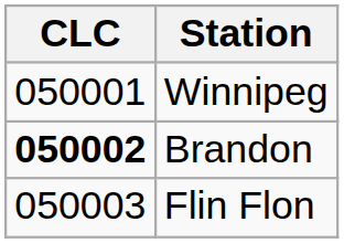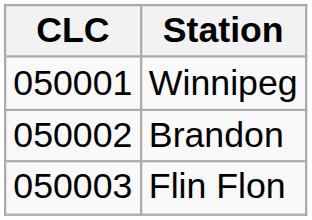Brandon | CLC: bold -> normal
